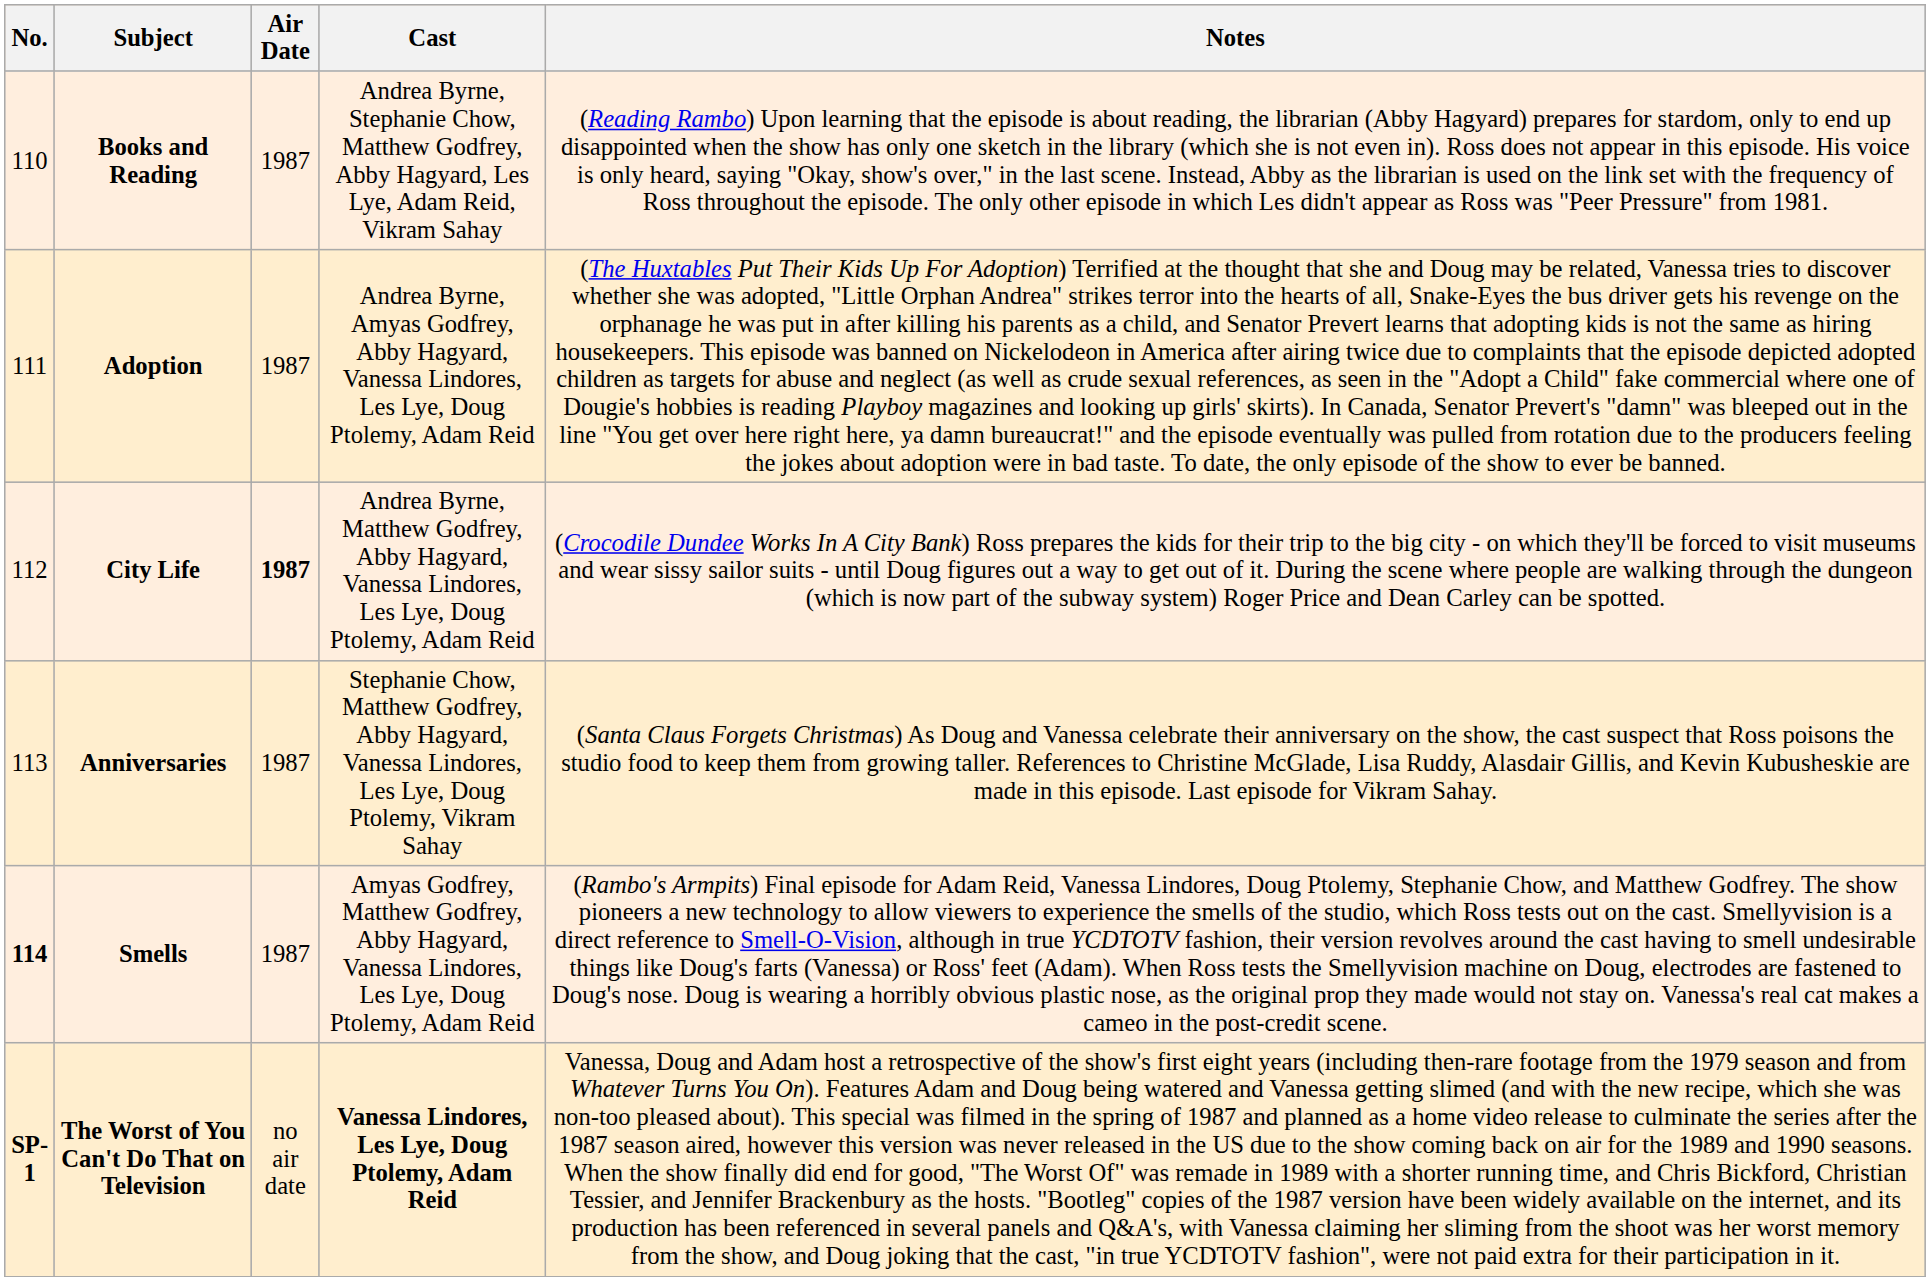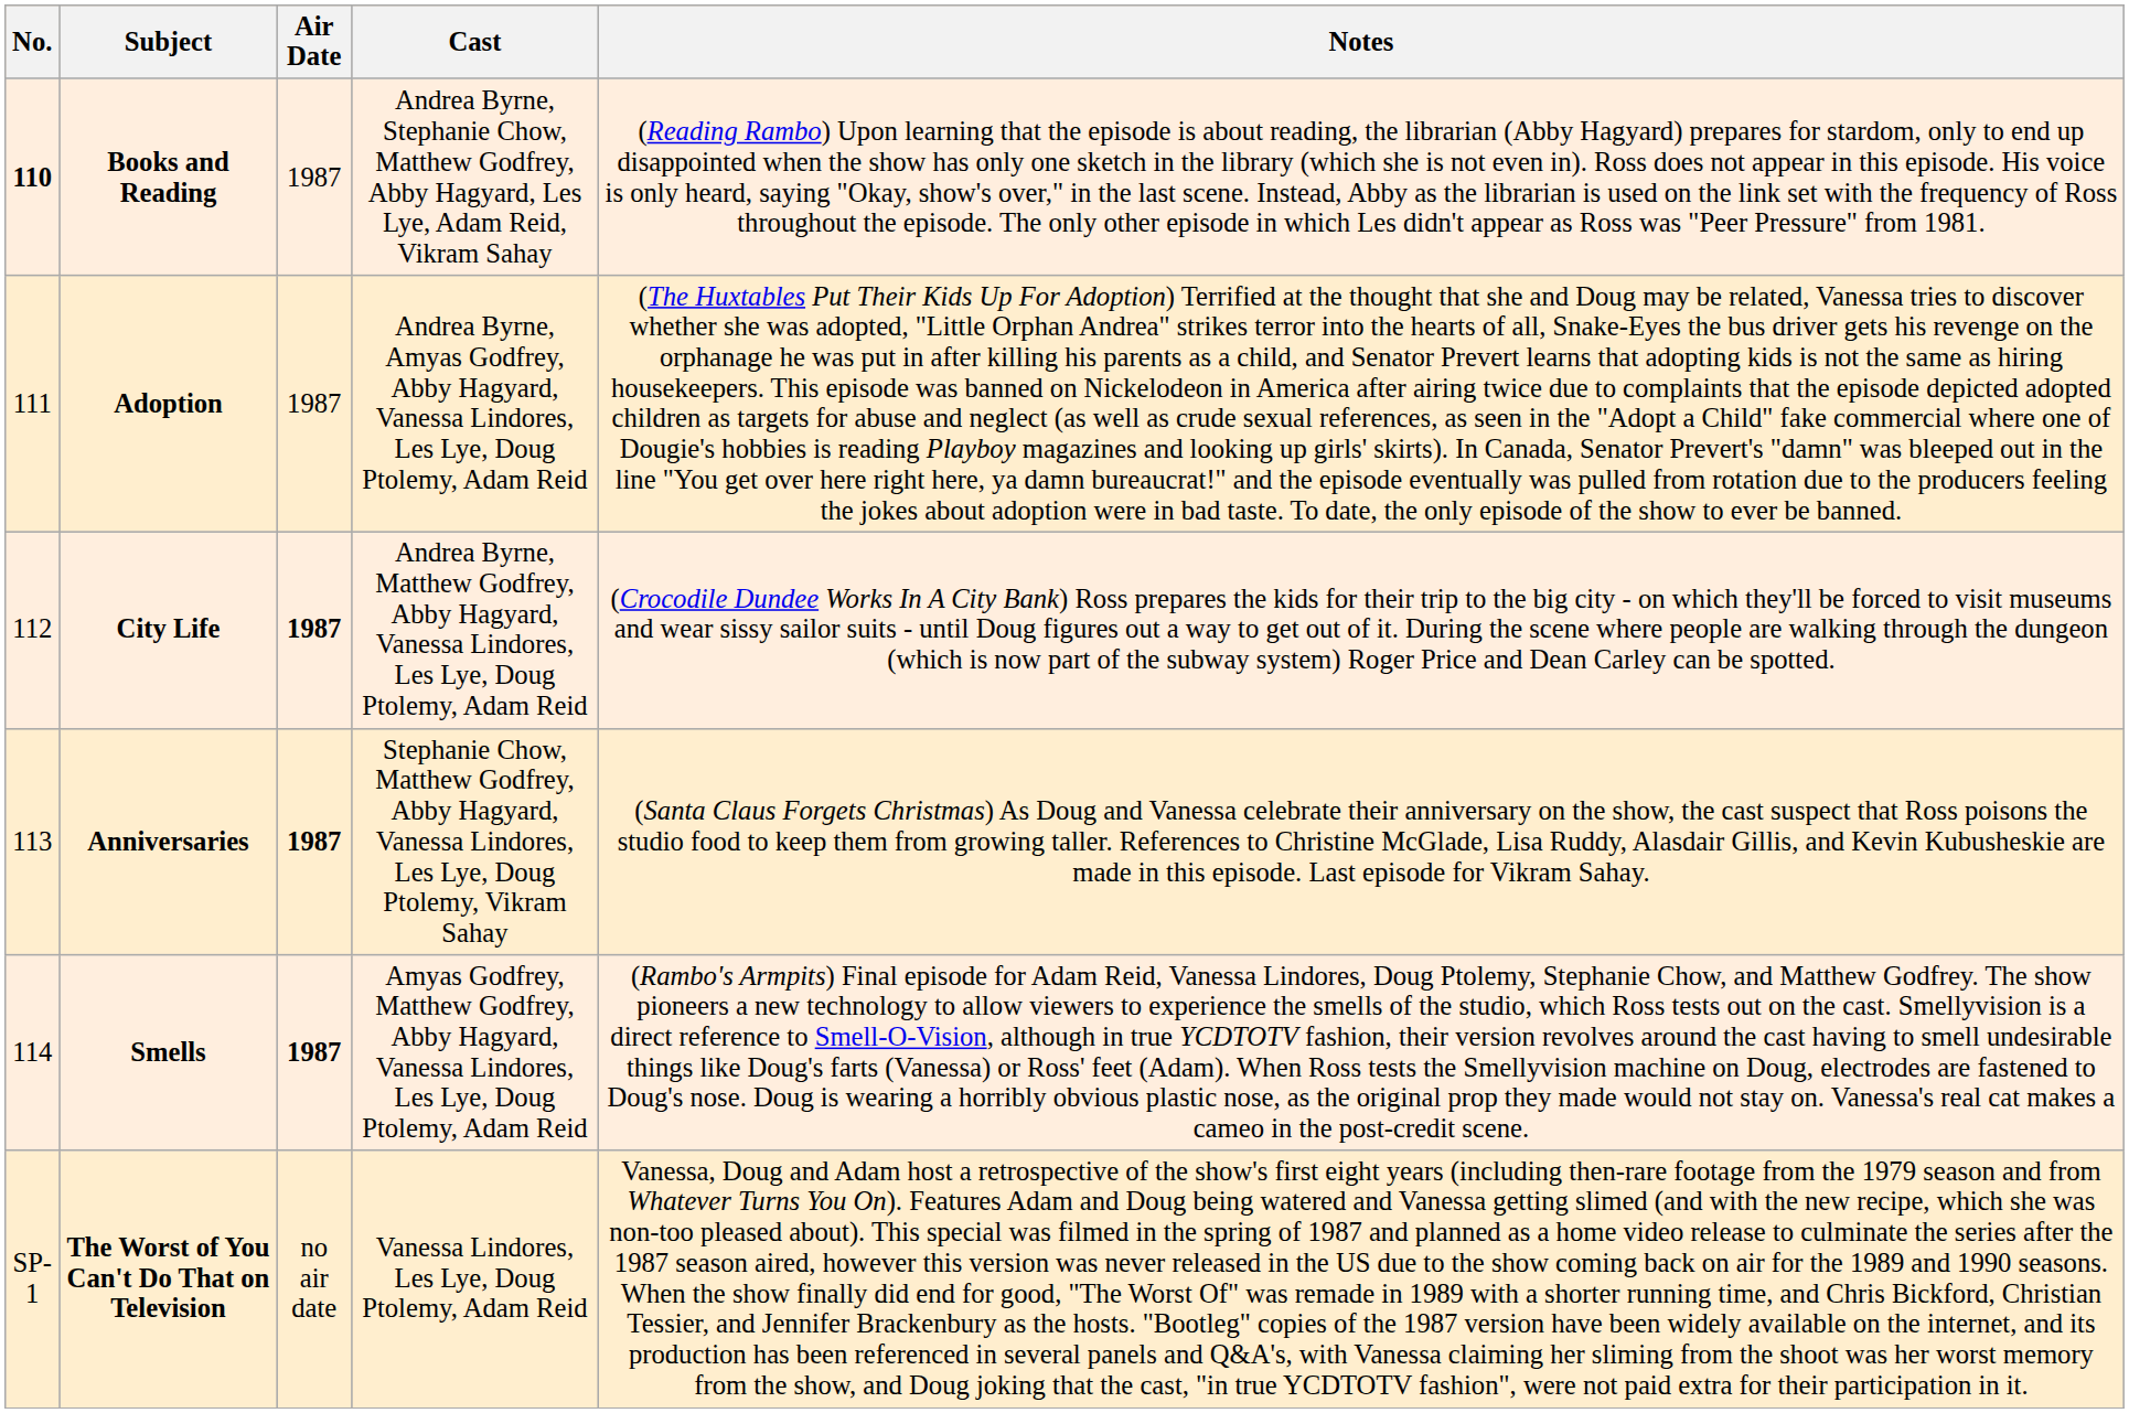Books and Reading | No.: normal -> bold
Anniversaries | Air Date: normal -> bold
Smells | No.: bold -> normal
Smells | Air Date: normal -> bold
The Worst of You Can't Do That on Television | No.: bold -> normal
The Worst of You Can't Do That on Television | Cast: bold -> normal
